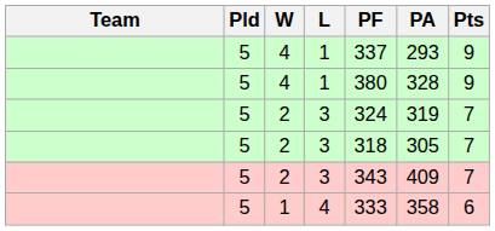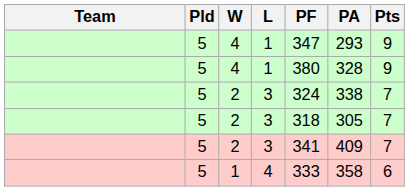row 2 | PF: 337 -> 347
row 4 | PA: 319 -> 338
row 6 | PF: 343 -> 341
